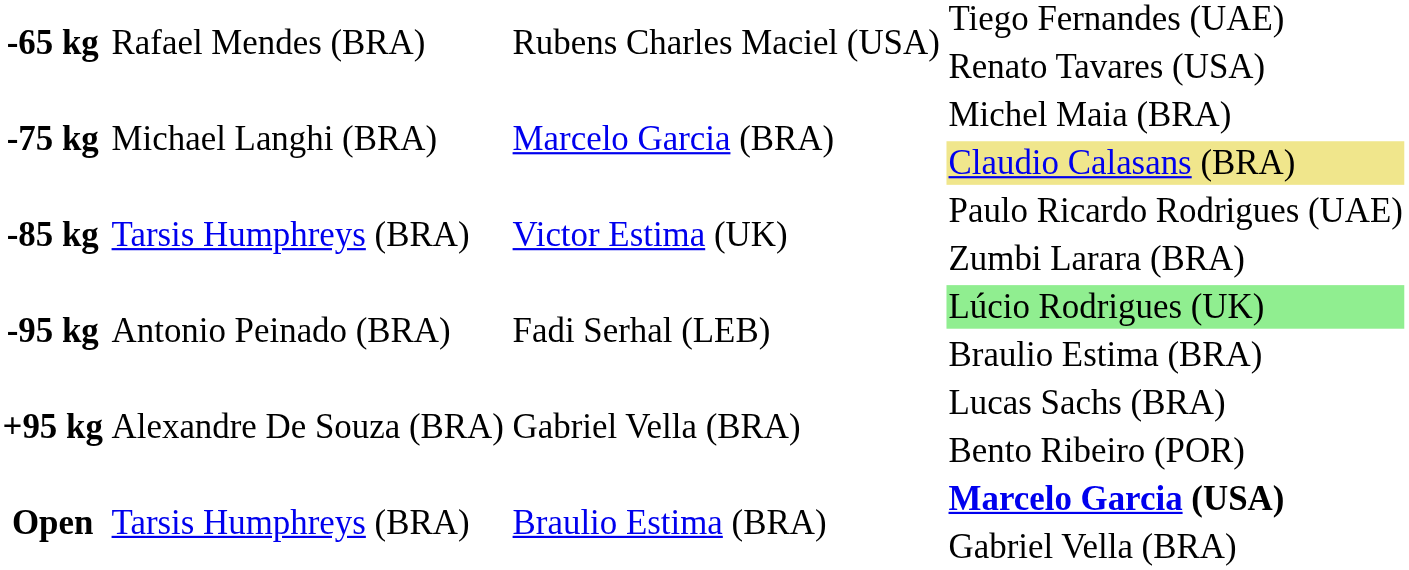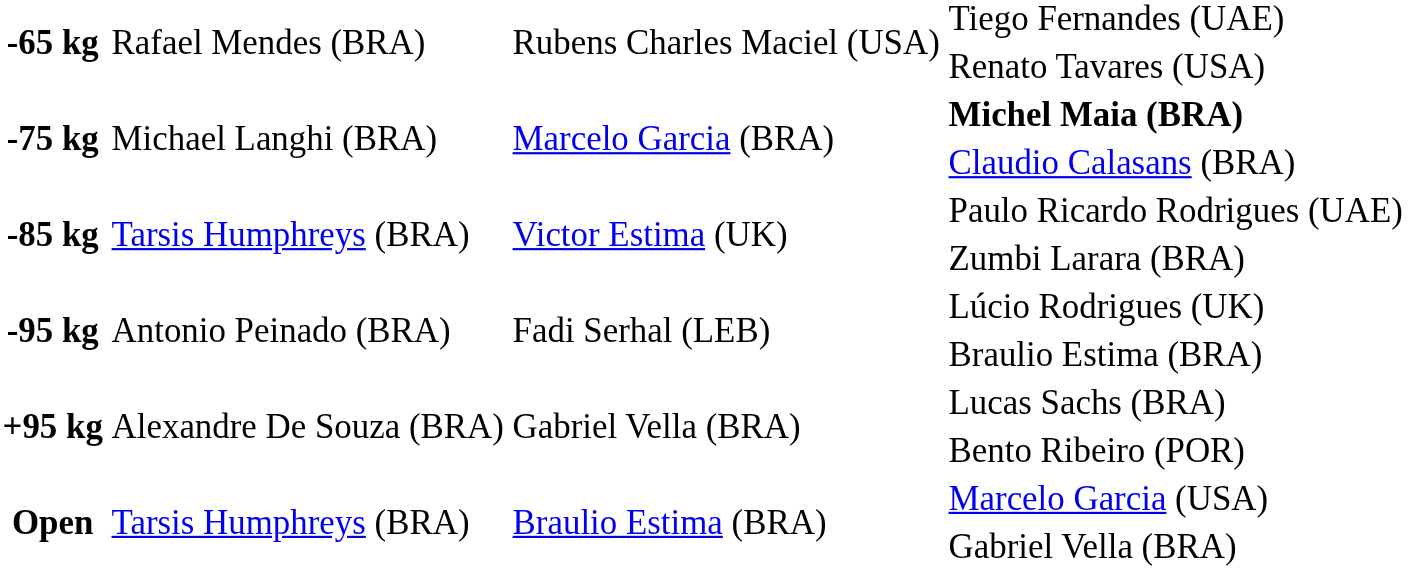Michel Maia (BRA) | column 4: normal -> bold
Claudio Calasans (BRA) | column 4: khaki background -> no background
Lúcio Rodrigues (UK) | column 4: lightgreen background -> no background
Marcelo Garcia (USA) | column 4: bold -> normal
